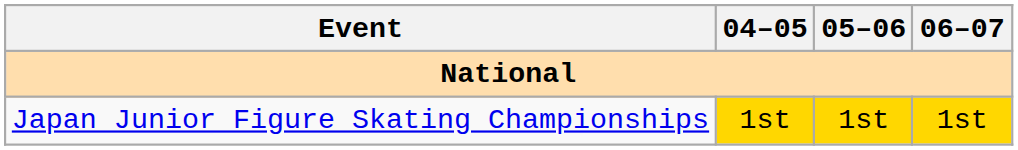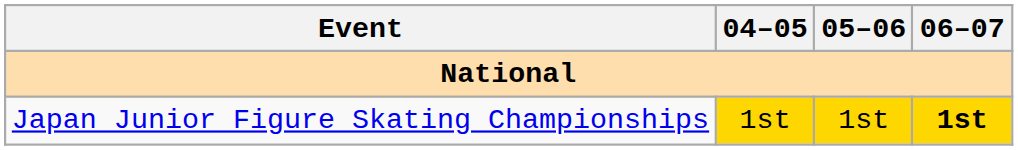Japan Junior Figure Skating Championships | 06–07: normal -> bold
